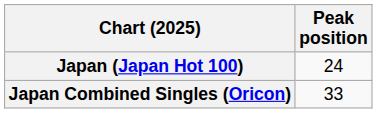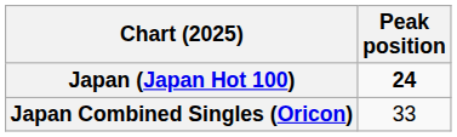Japan (Japan Hot 100) | Peak position: normal -> bold
